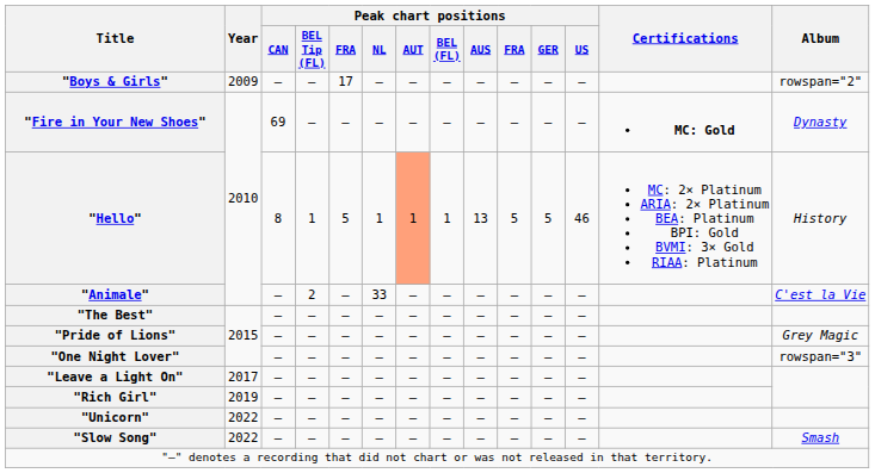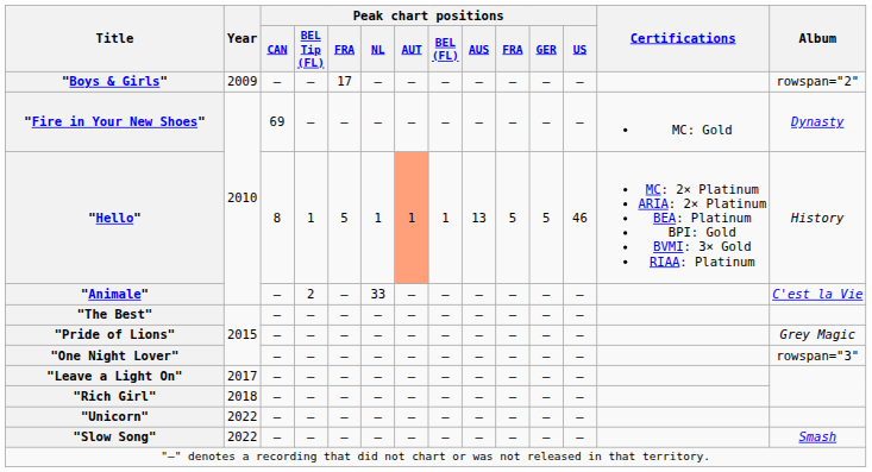"Fire in Your New Shoes" | Certifications: bold -> normal
"Rich Girl" | Year: 2019 -> 2018
